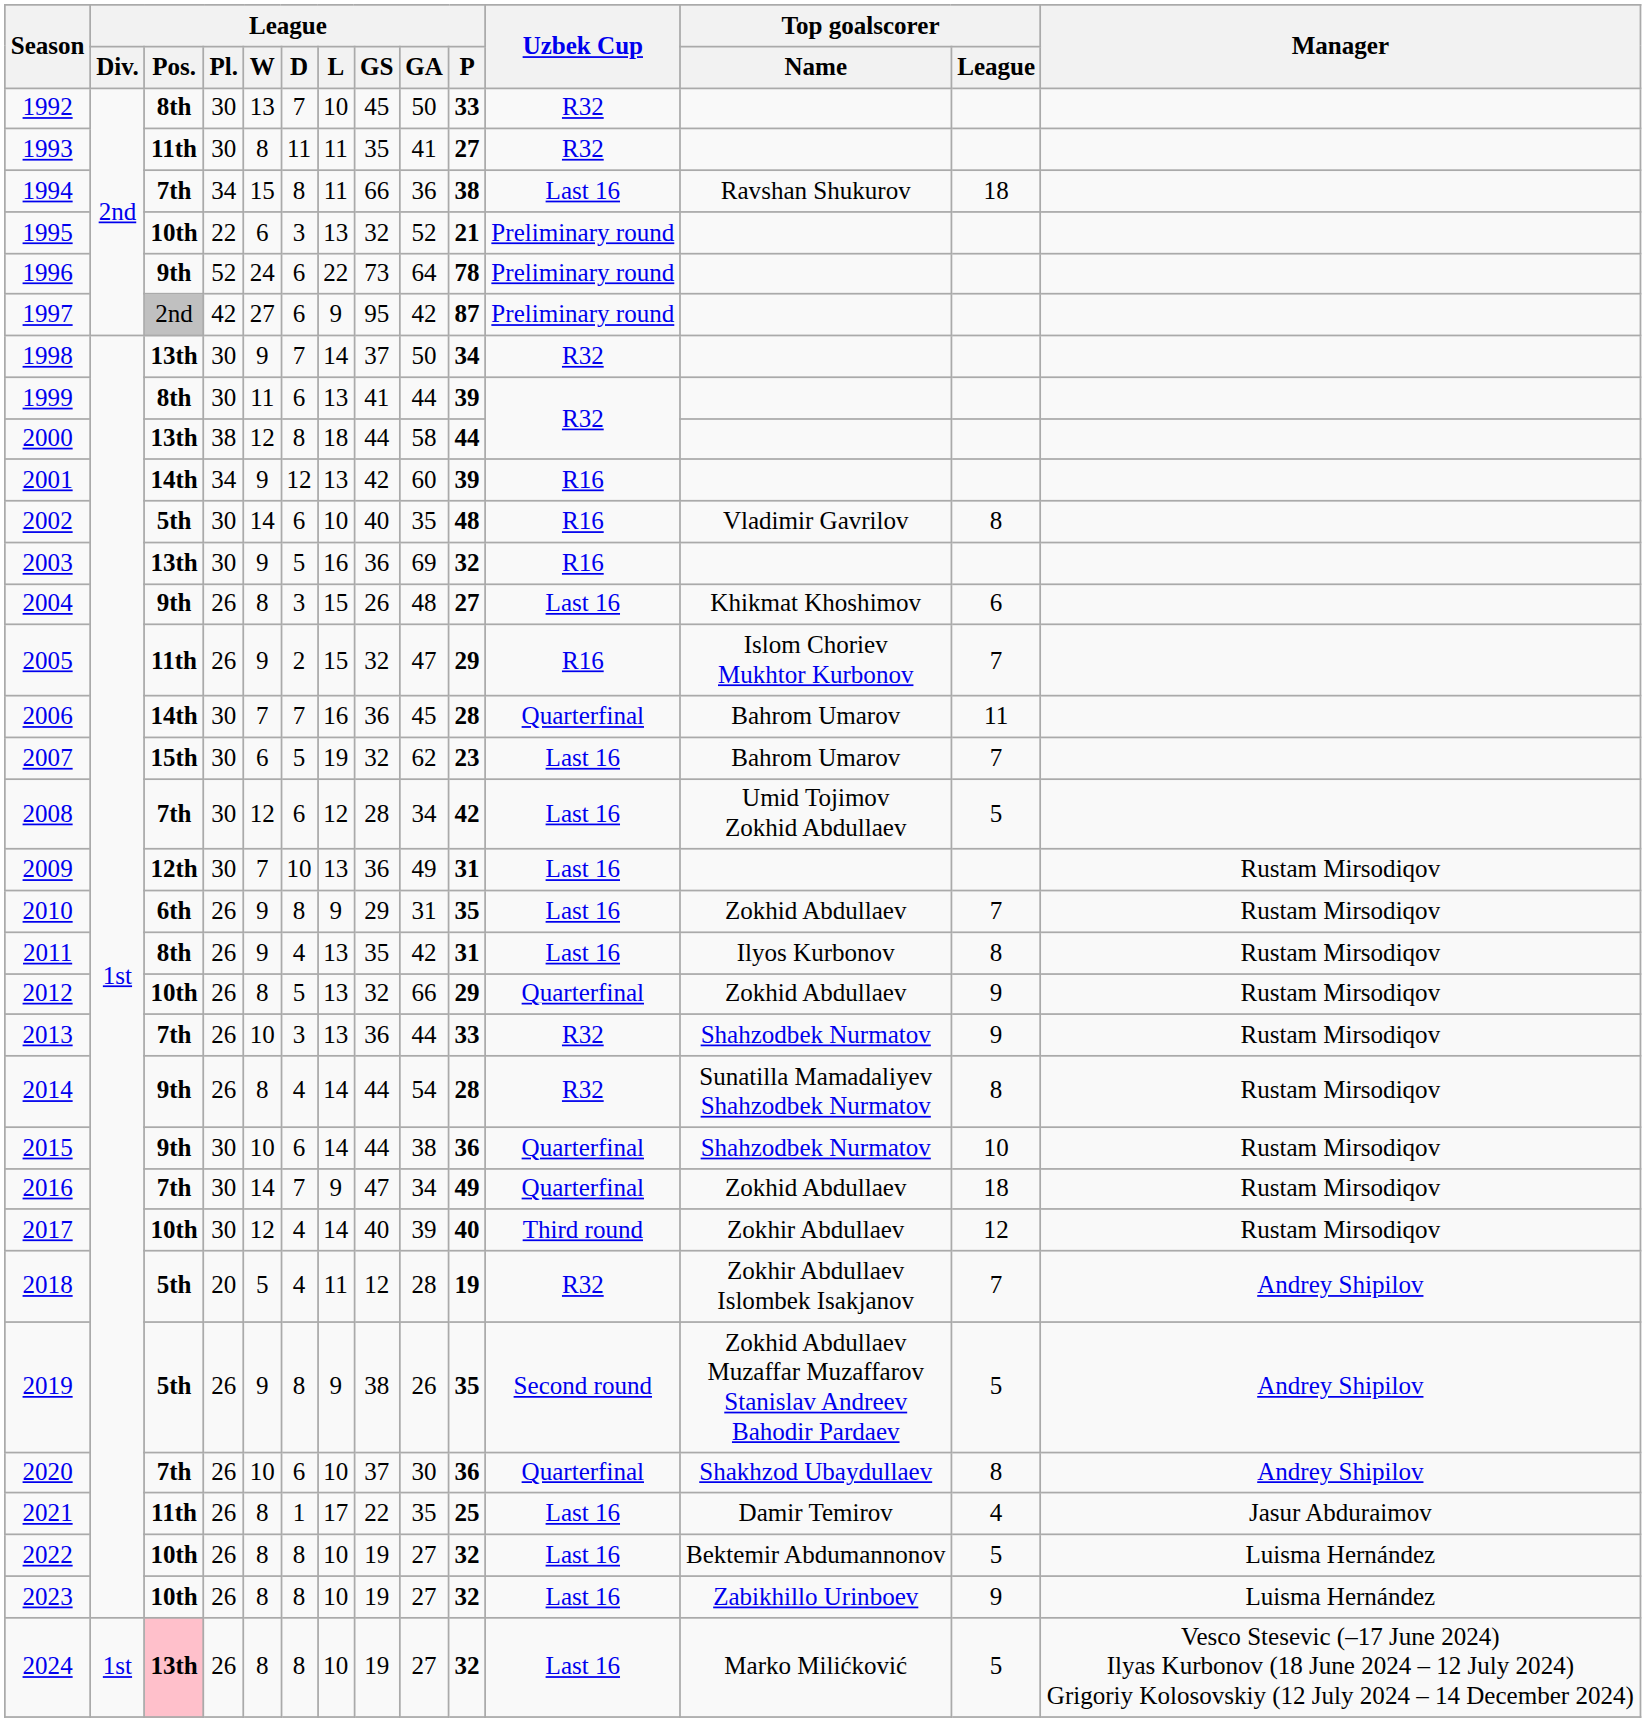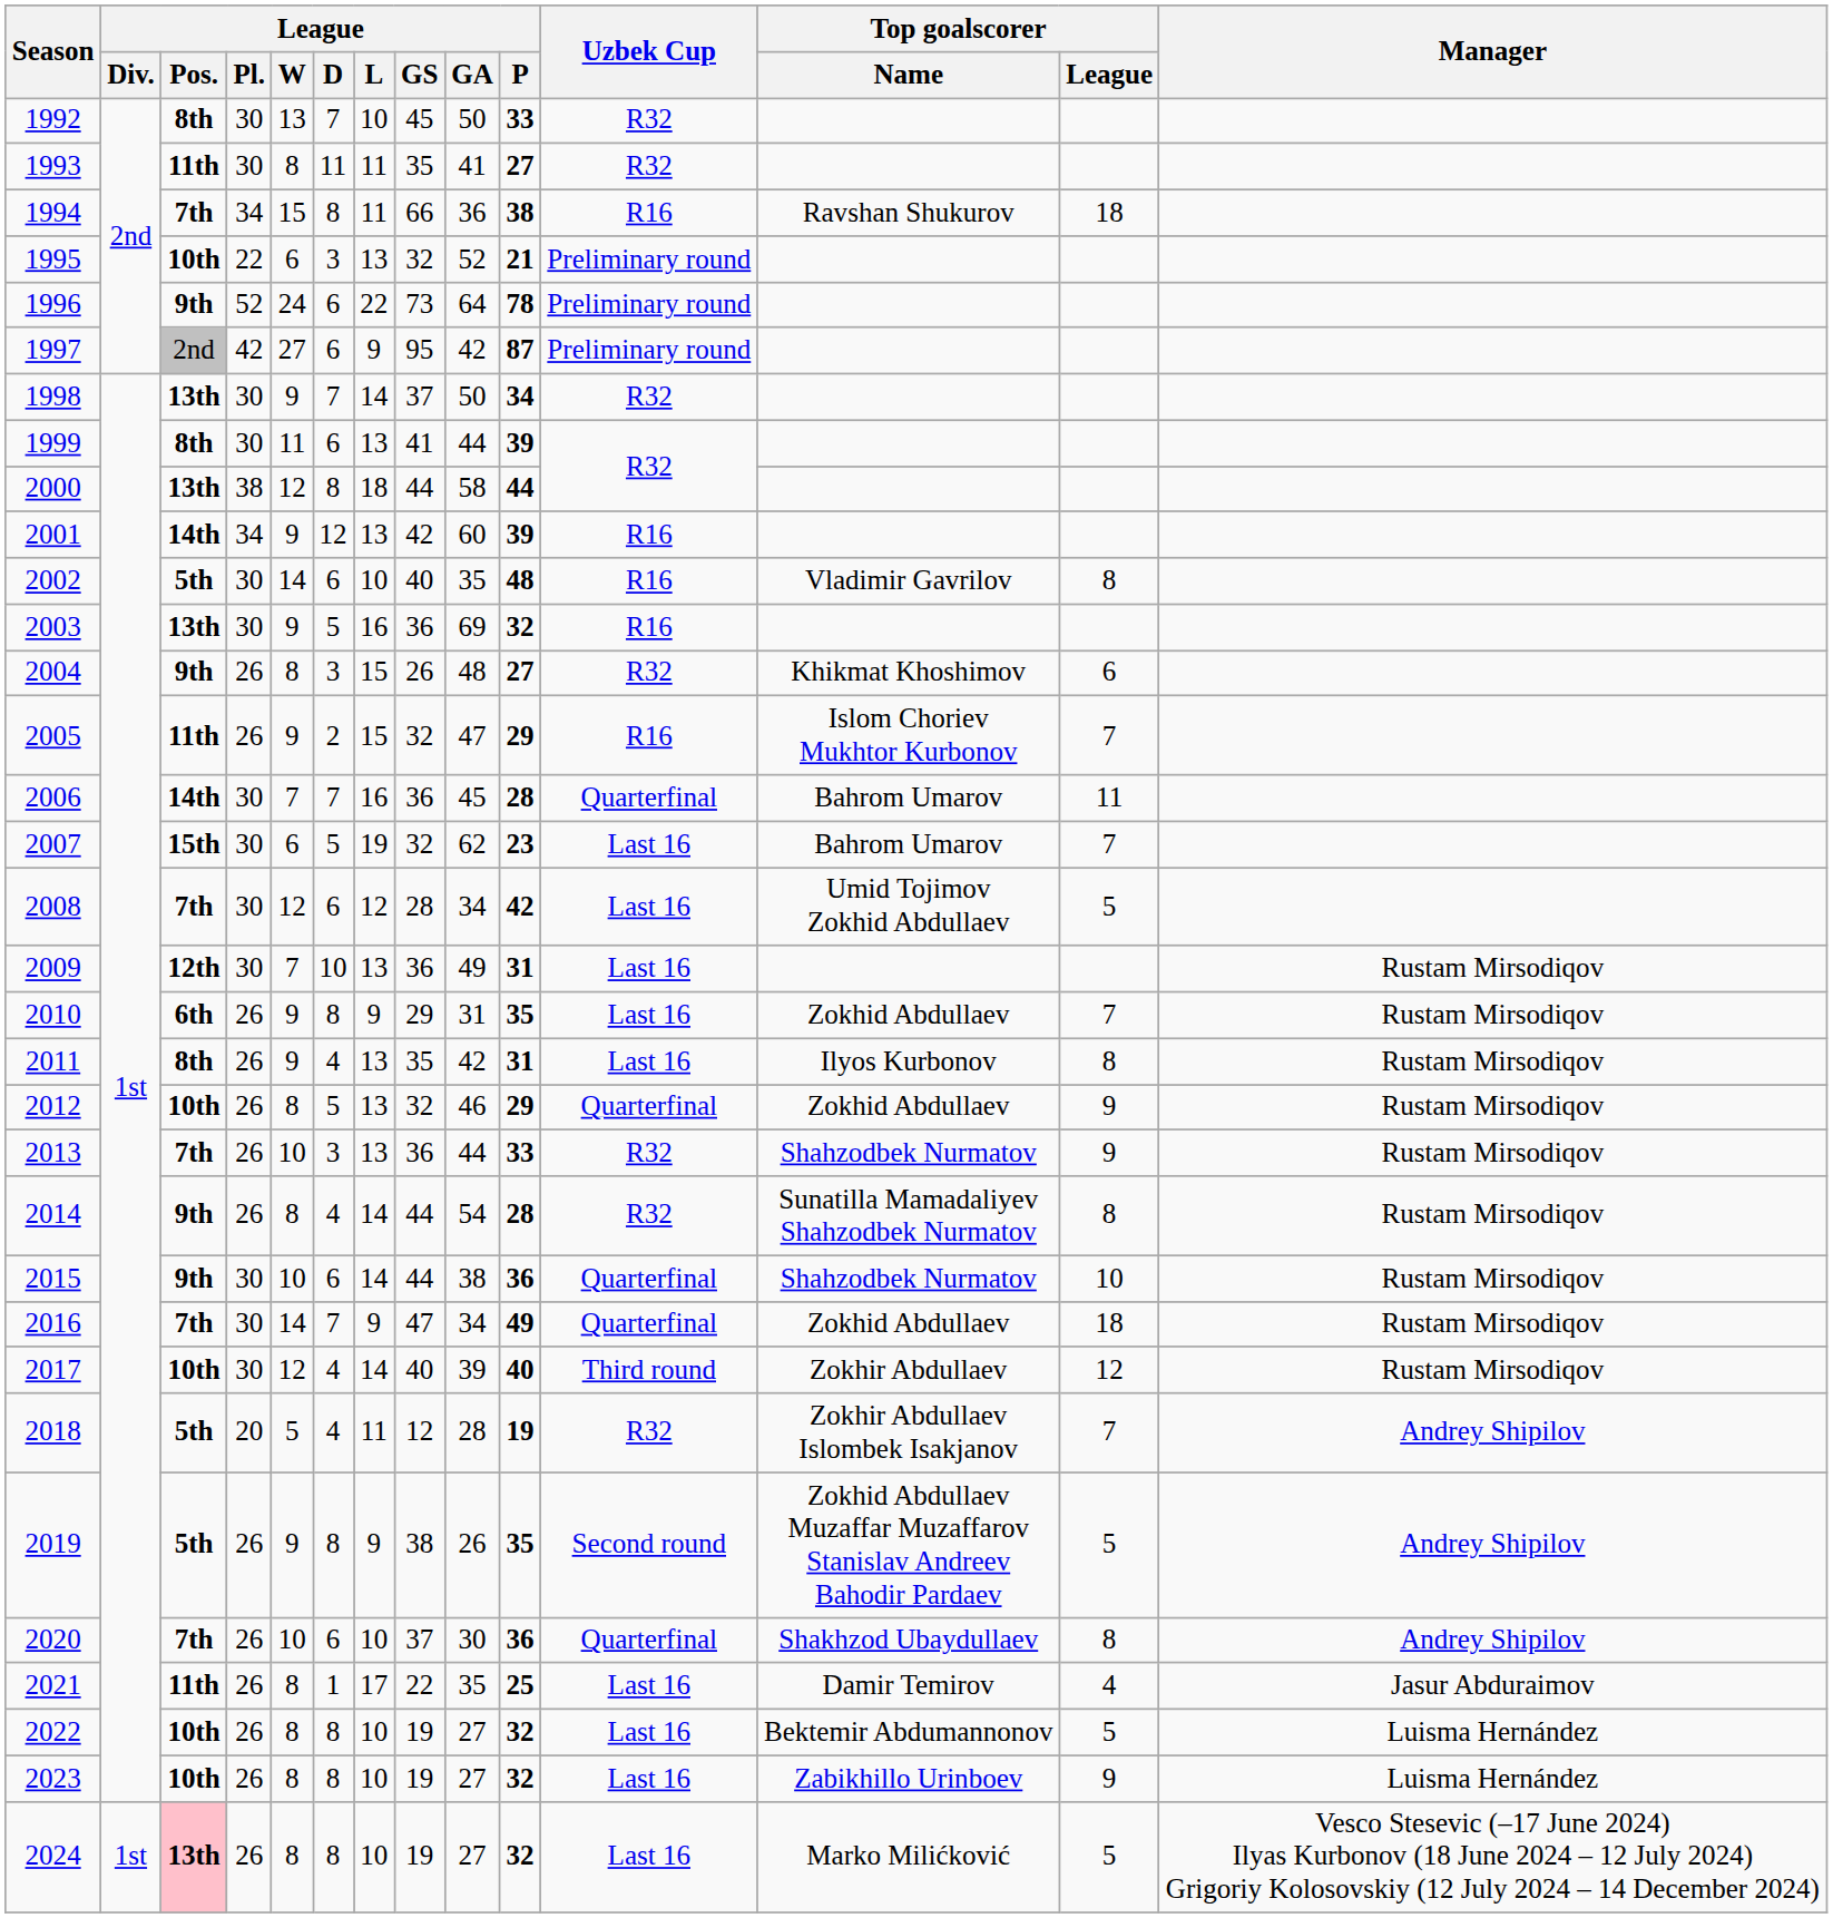1994 | Uzbek Cup: Last 16 -> R16
2004 | Uzbek Cup: Last 16 -> R32
2012 | League / GA: 66 -> 46
